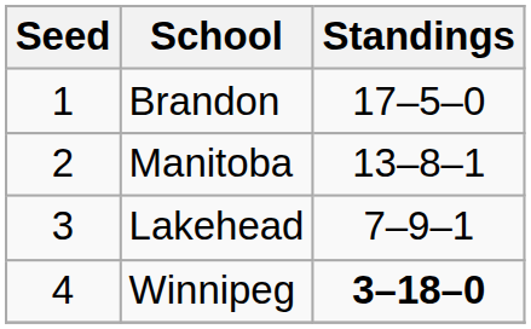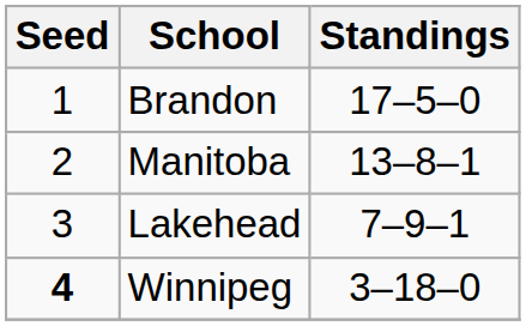Winnipeg | Seed: normal -> bold
Winnipeg | Standings: bold -> normal
